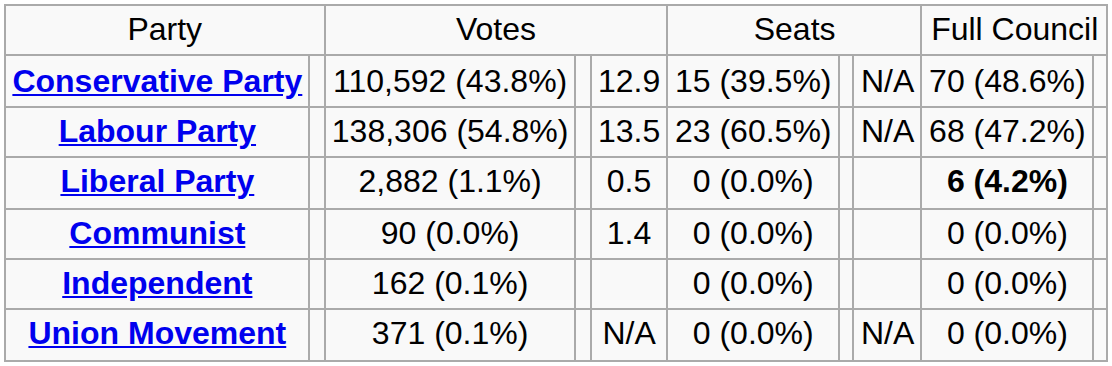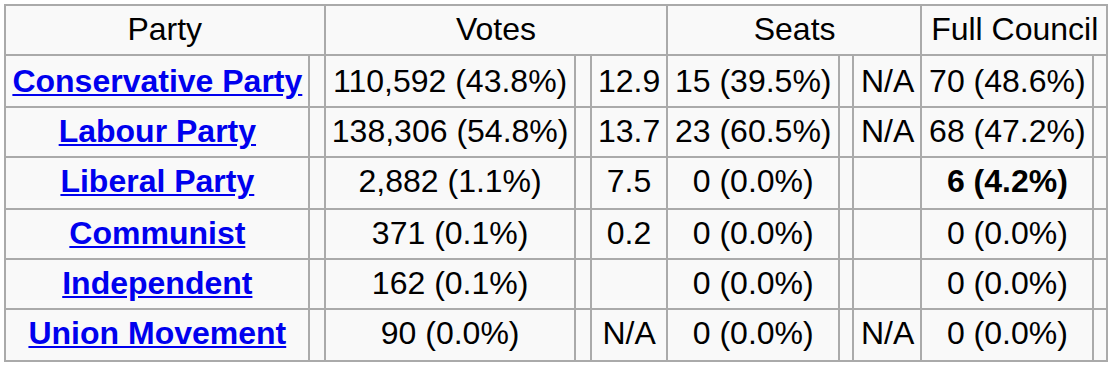Labour Party | column 5: 13.5 -> 13.7
Liberal Party | column 5: 0.5 -> 7.5
Communist | column 3: 90 (0.0%) -> 371 (0.1%)
Communist | column 5: 1.4 -> 0.2
Union Movement | column 3: 371 (0.1%) -> 90 (0.0%)
